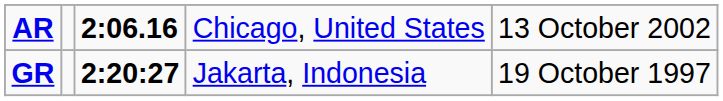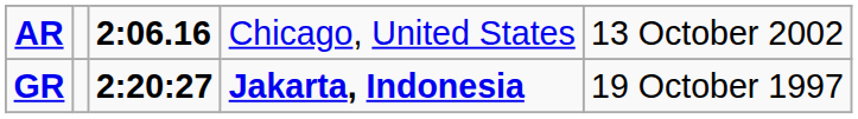GR | column 4: normal -> bold
